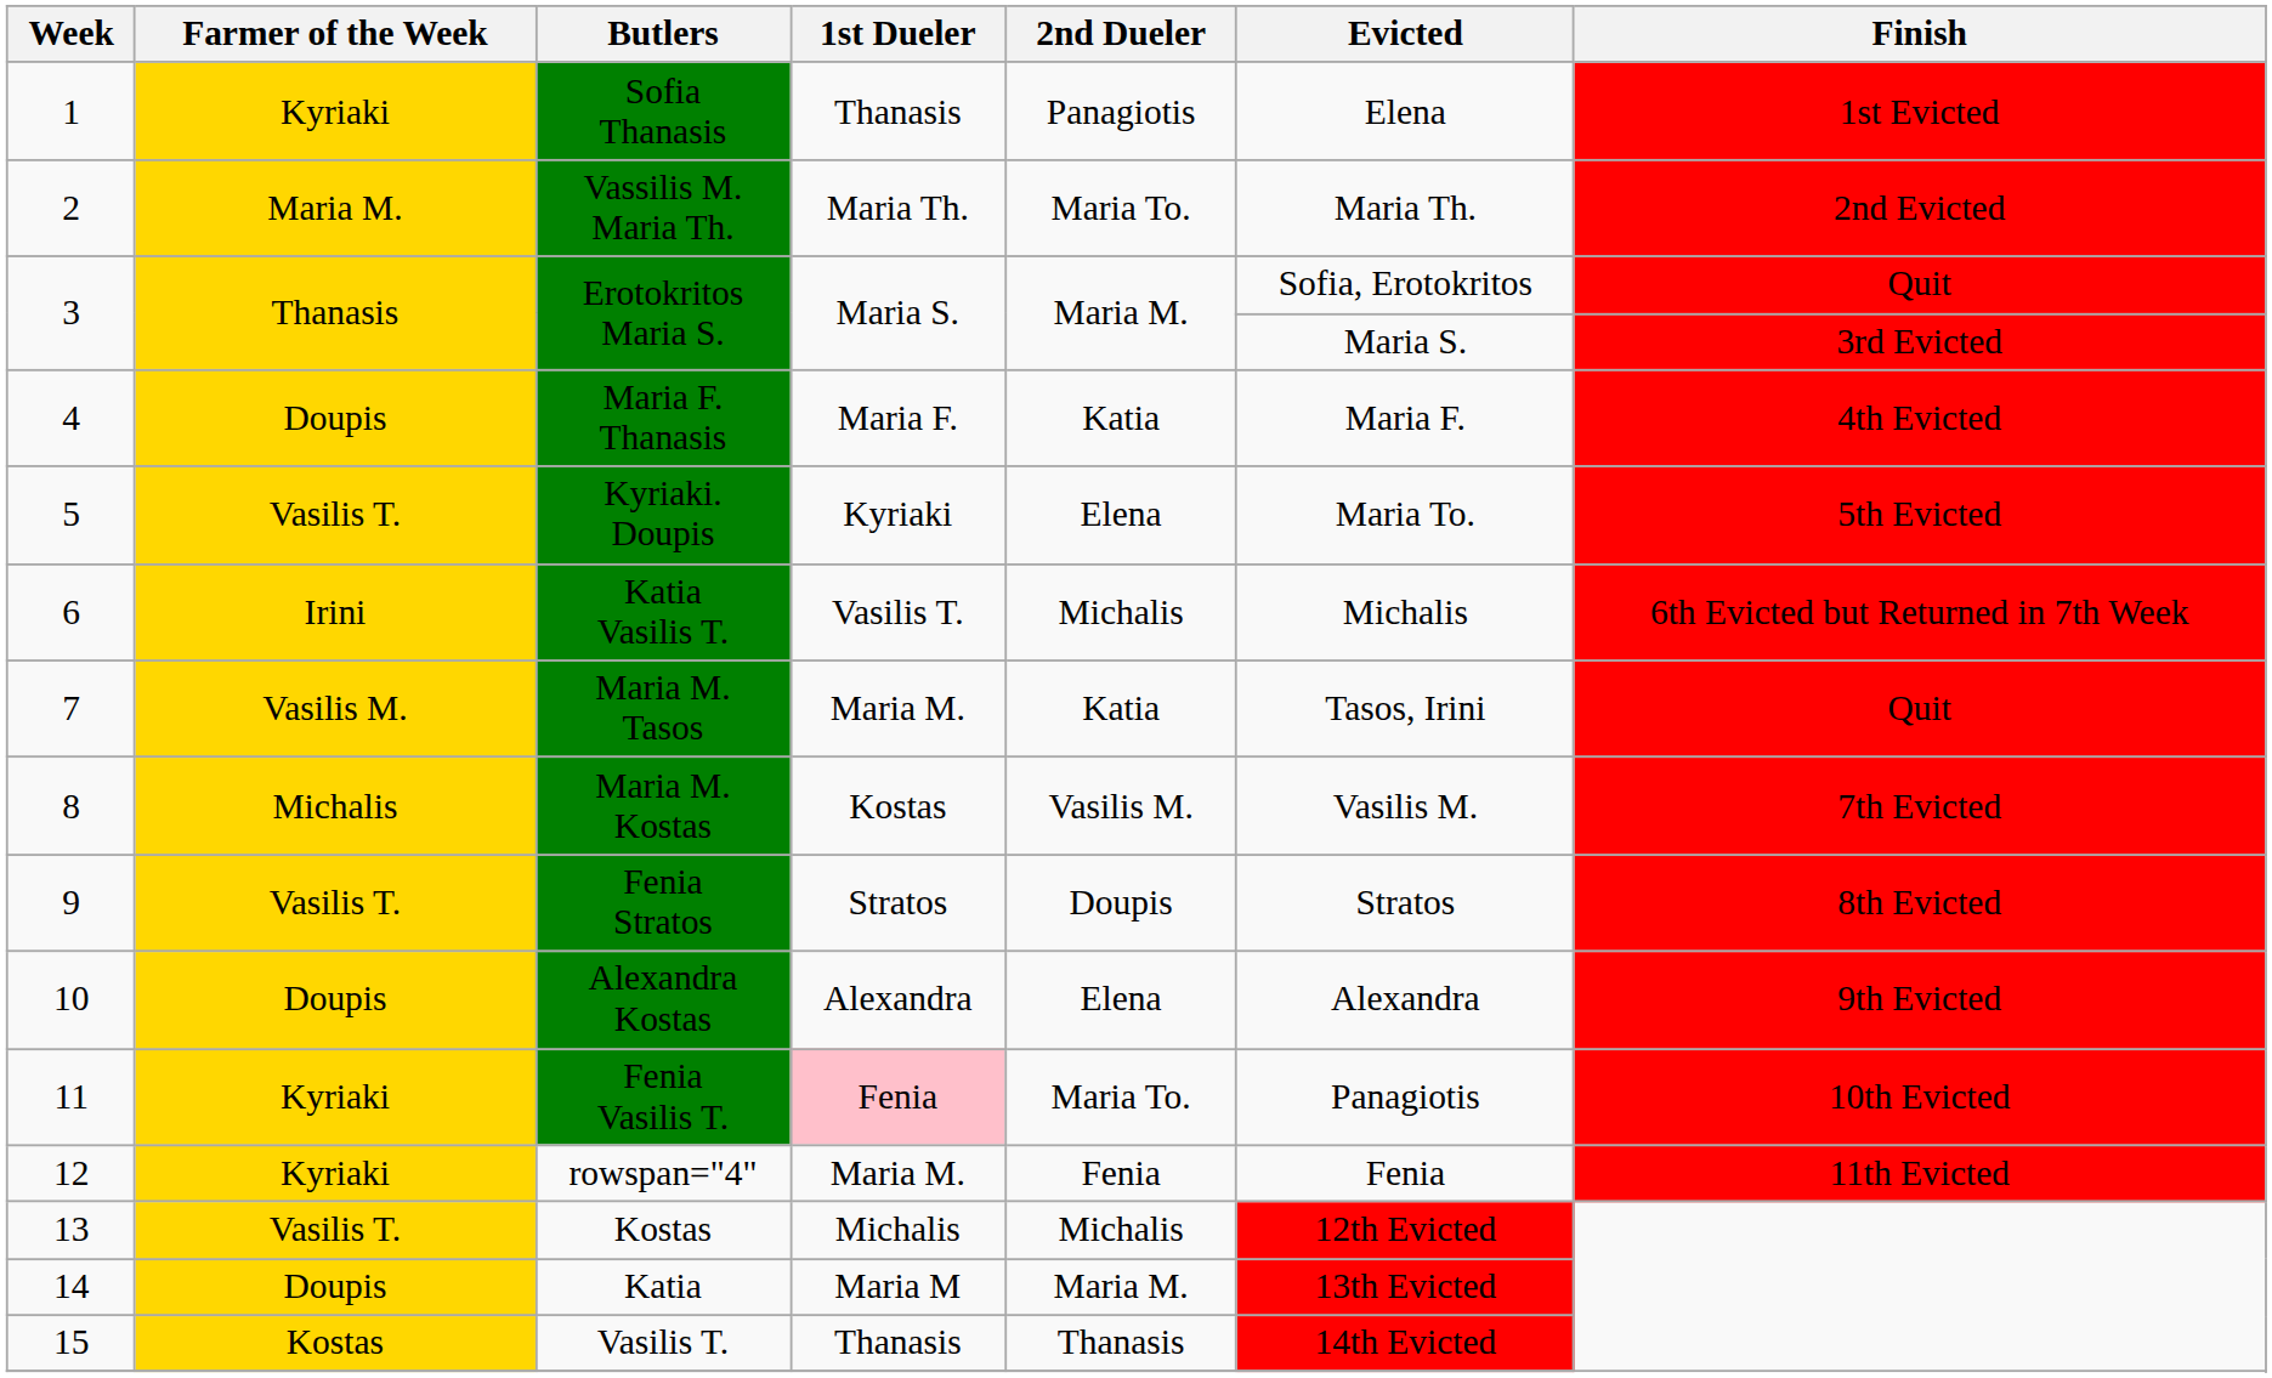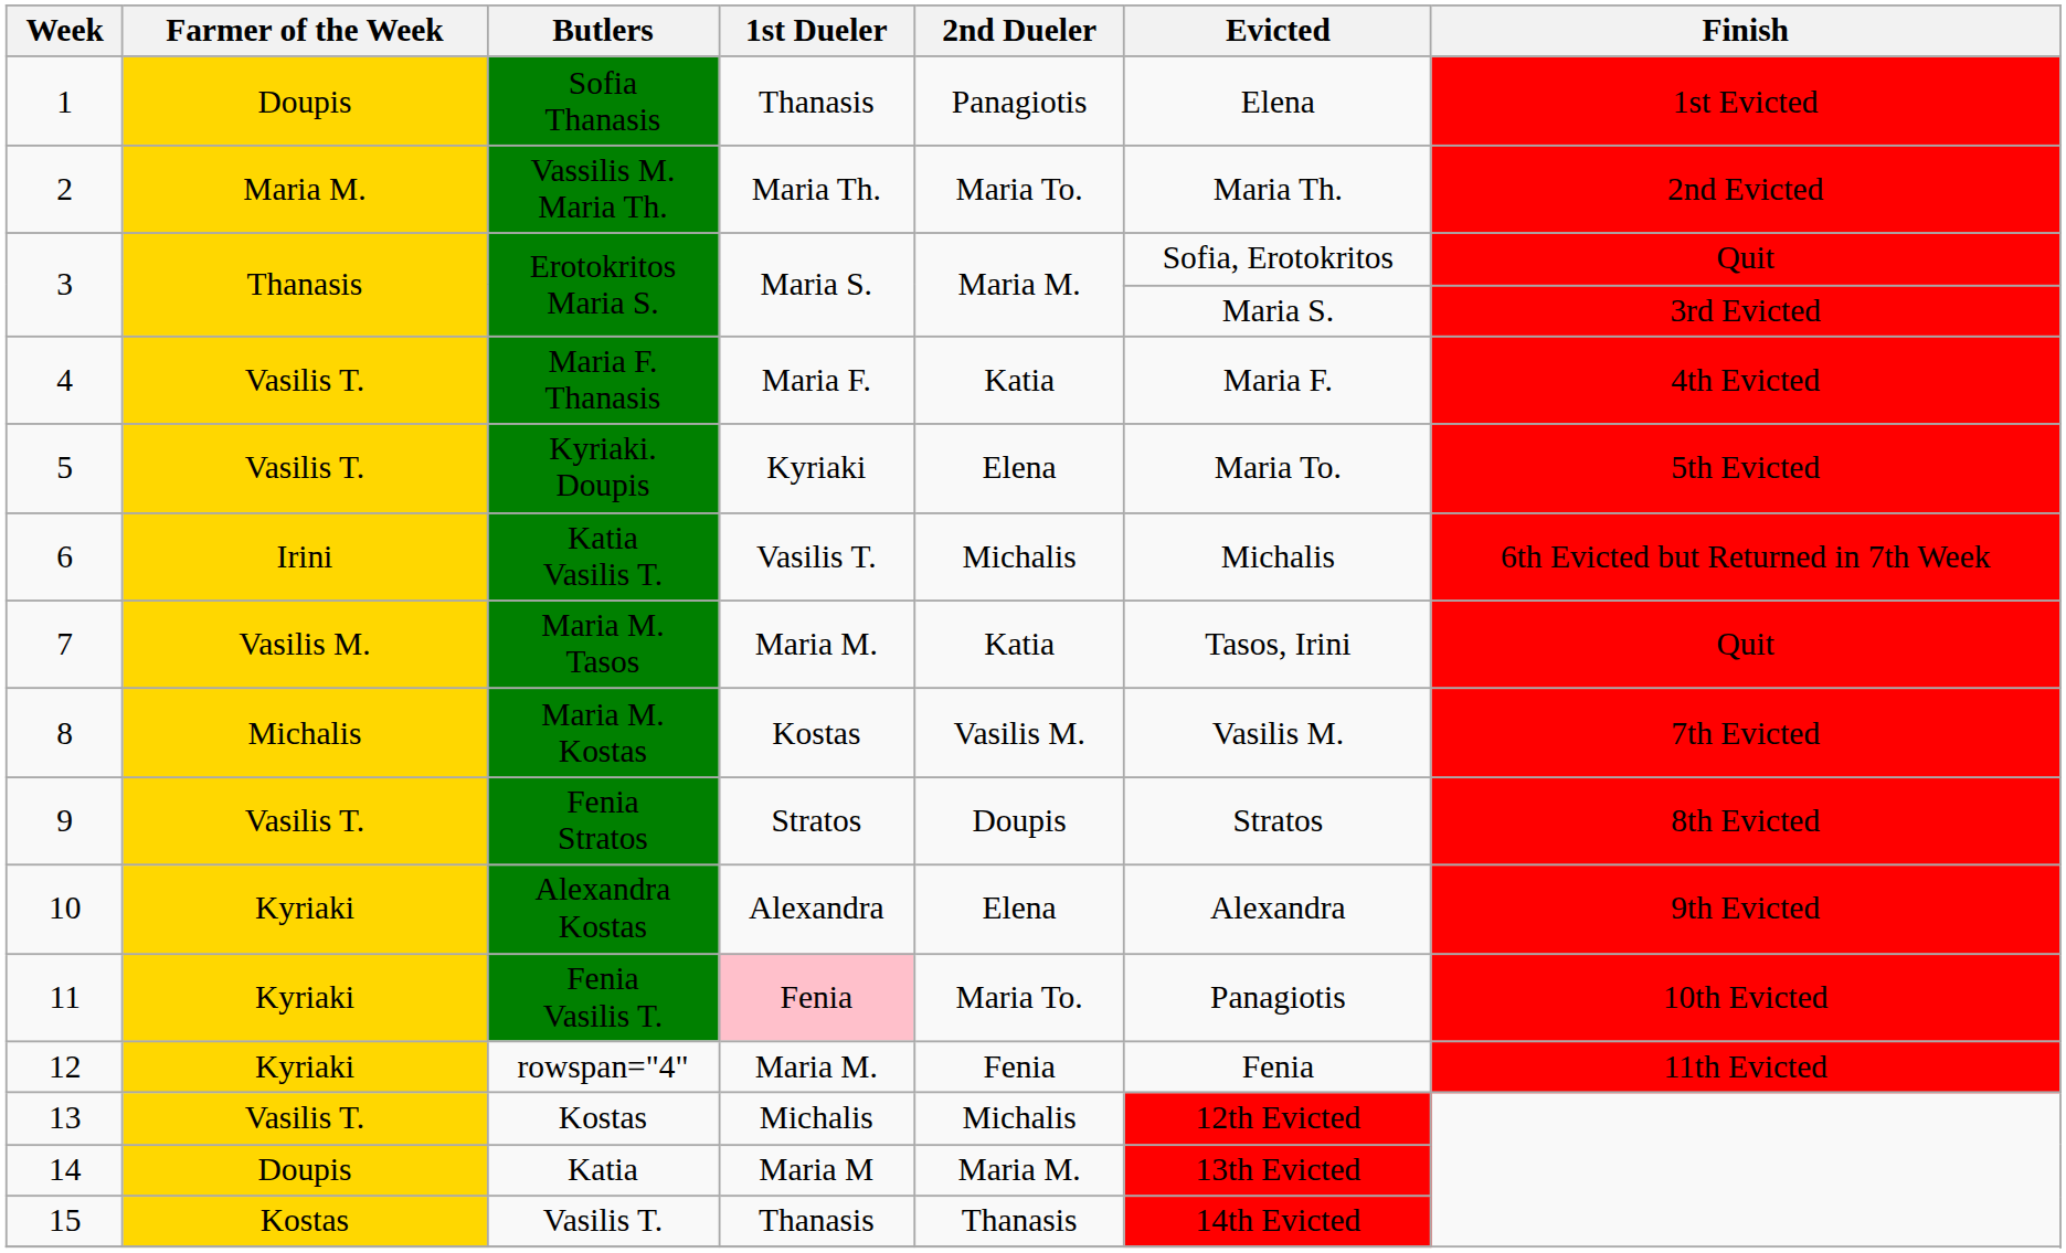Sofia Thanasis | Farmer of the Week: Kyriaki -> Doupis
Maria F. Thanasis | Farmer of the Week: Doupis -> Vasilis T.
Alexandra Kostas | Farmer of the Week: Doupis -> Kyriaki
